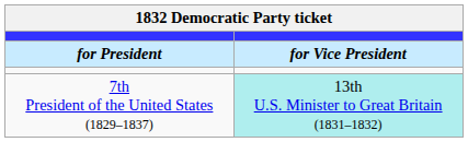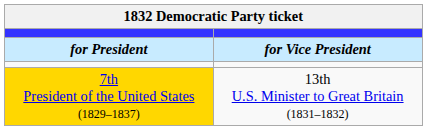7th President of the United States (1829–1837) | column 1: no background -> gold background
7th President of the United States (1829–1837) | column 2: paleturquoise background -> no background
